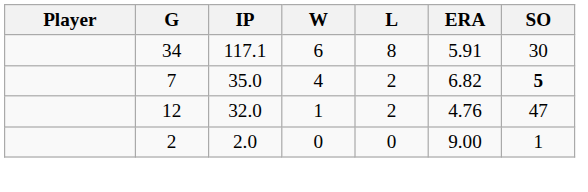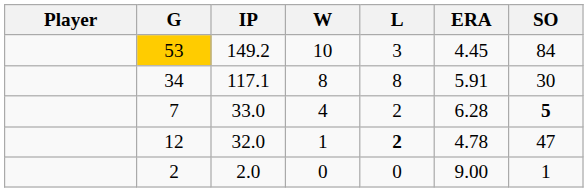+ row: 53 | 149.2 | 10 | 3 | 4.45 | 84
34 | W: 6 -> 8
7 | IP: 35.0 -> 33.0
7 | ERA: 6.82 -> 6.28
12 | L: normal -> bold
12 | ERA: 4.76 -> 4.78
